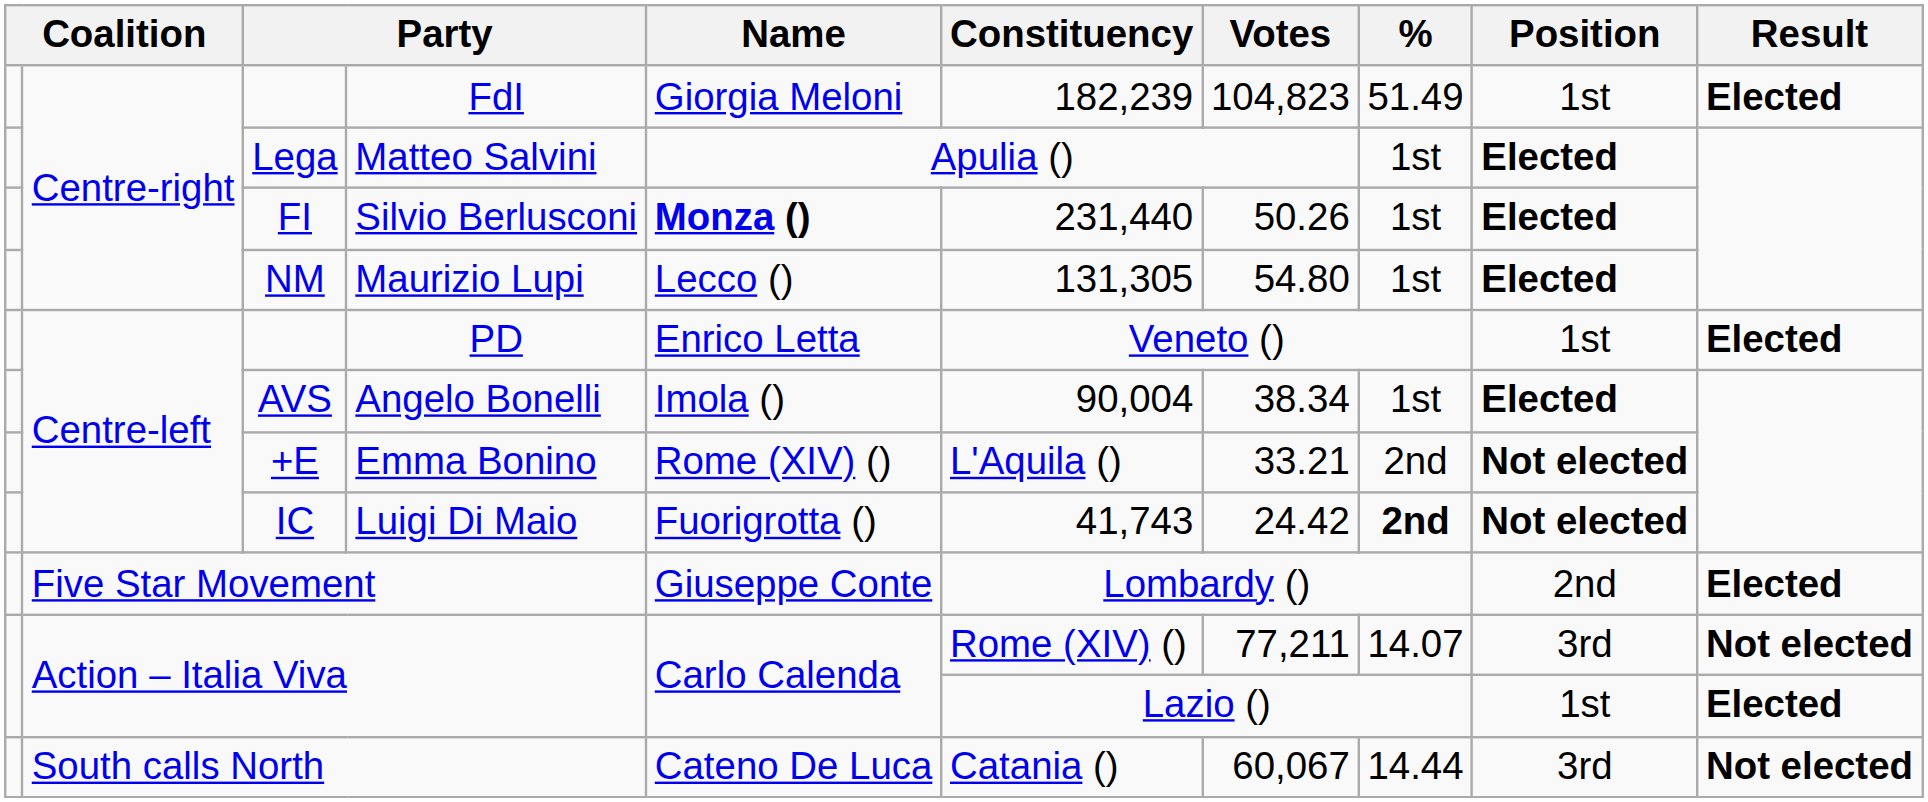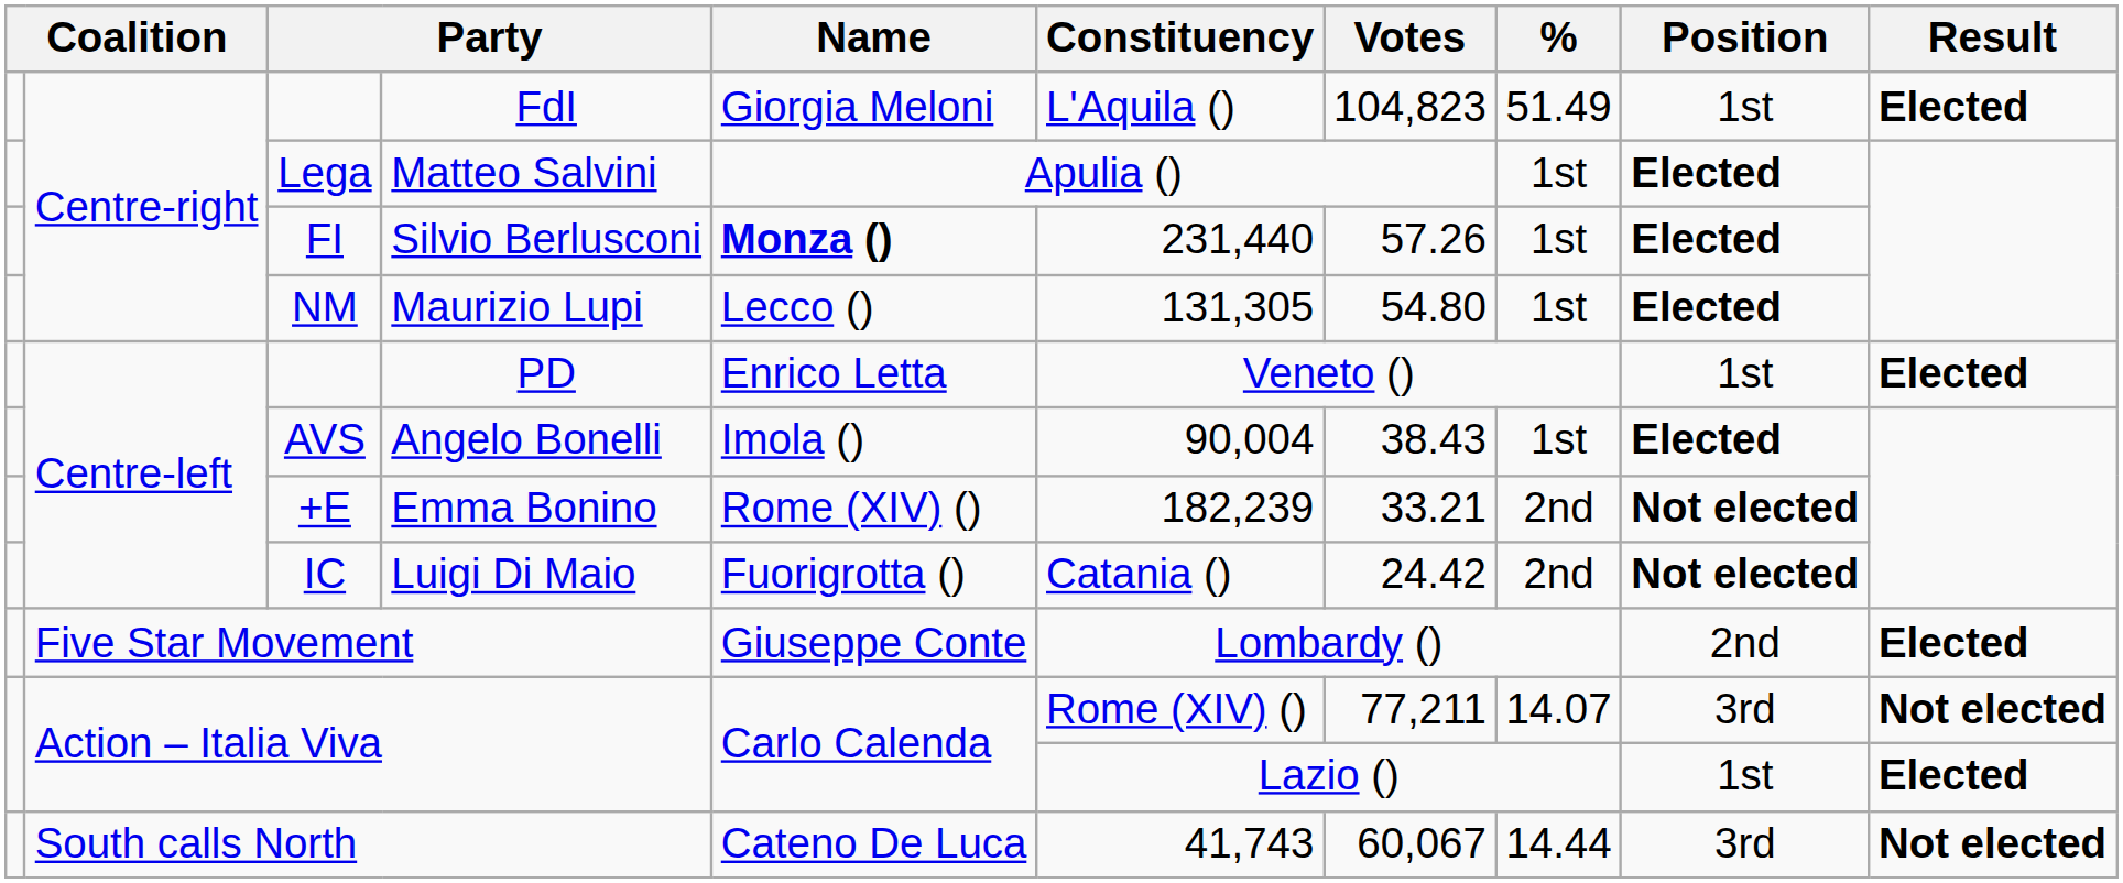FdI | Constituency: 182,239 -> L'Aquila ()
Silvio Berlusconi | Votes: 50.26 -> 57.26
Angelo Bonelli | Votes: 38.34 -> 38.43
Emma Bonino | Constituency: L'Aquila () -> 182,239
Luigi Di Maio | Constituency: 41,743 -> Catania ()
Luigi Di Maio | %: bold -> normal
South calls North | Constituency: Catania () -> 41,743
